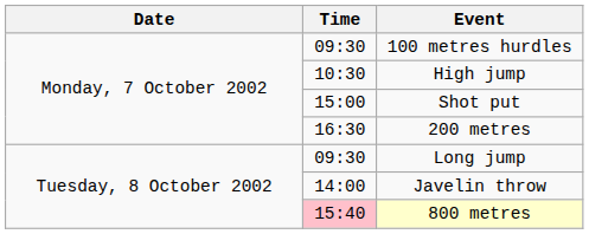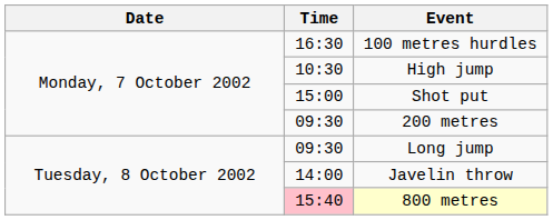100 metres hurdles | Time: 09:30 -> 16:30
200 metres | Time: 16:30 -> 09:30
